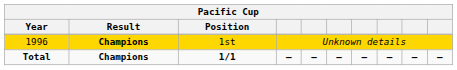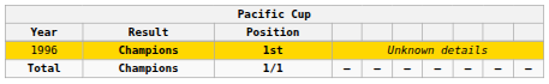1996 | Position: normal -> bold
